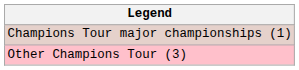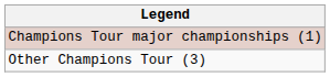row 3 | column 1: pink background -> no background
